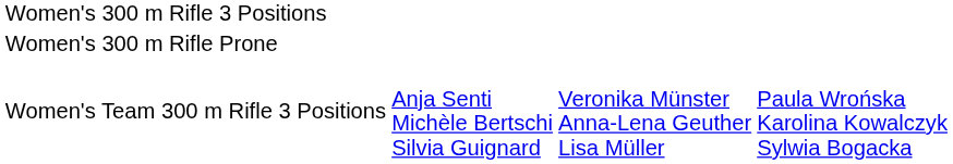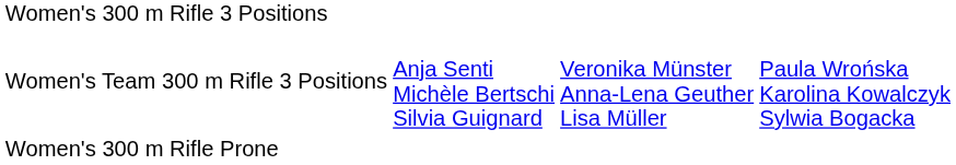rows swapped: Women's Team 300 m Rifle 3 Positions <-> Women's 300 m Rifle Prone
